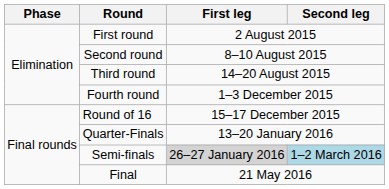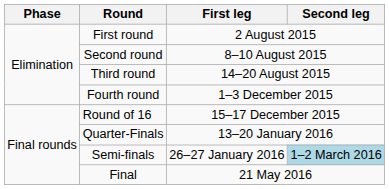Semi-finals | First leg: lightgrey background -> no background
